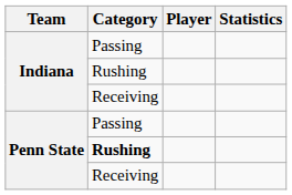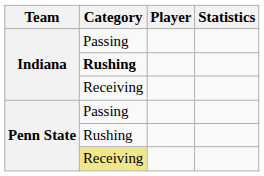Indiana / Rushing | Category: normal -> bold
Penn State / Rushing | Category: bold -> normal
Penn State / Receiving | Category: no background -> khaki background
